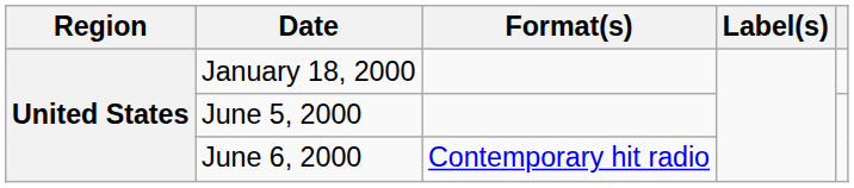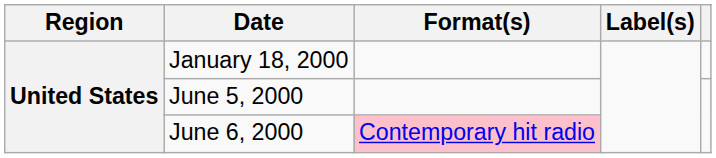June 6, 2000 | Format(s): no background -> pink background
